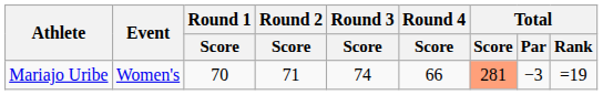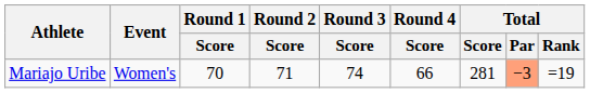Mariajo Uribe | Total / Score: lightsalmon background -> no background
Mariajo Uribe | Total / Par: no background -> lightsalmon background
